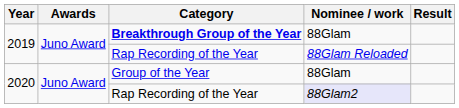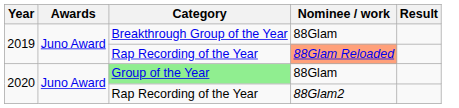Breakthrough Group of the Year | Category: bold -> normal
Rap Recording of the Year / 88Glam Reloaded | Nominee / work: no background -> lightsalmon background
Group of the Year | Category: no background -> lightgreen background
Rap Recording of the Year / 88Glam2 | Nominee / work: lavender background -> no background
